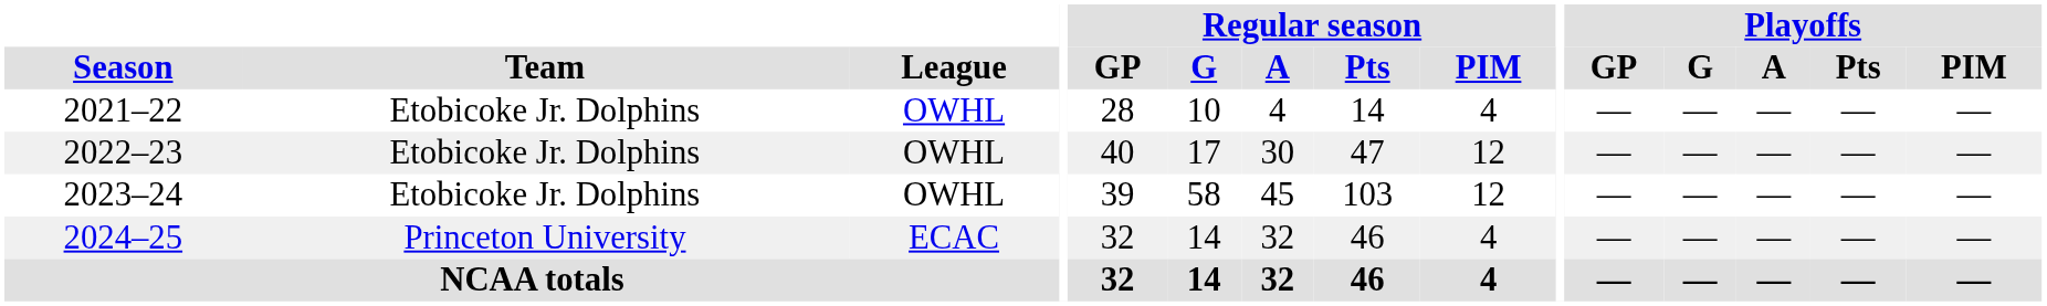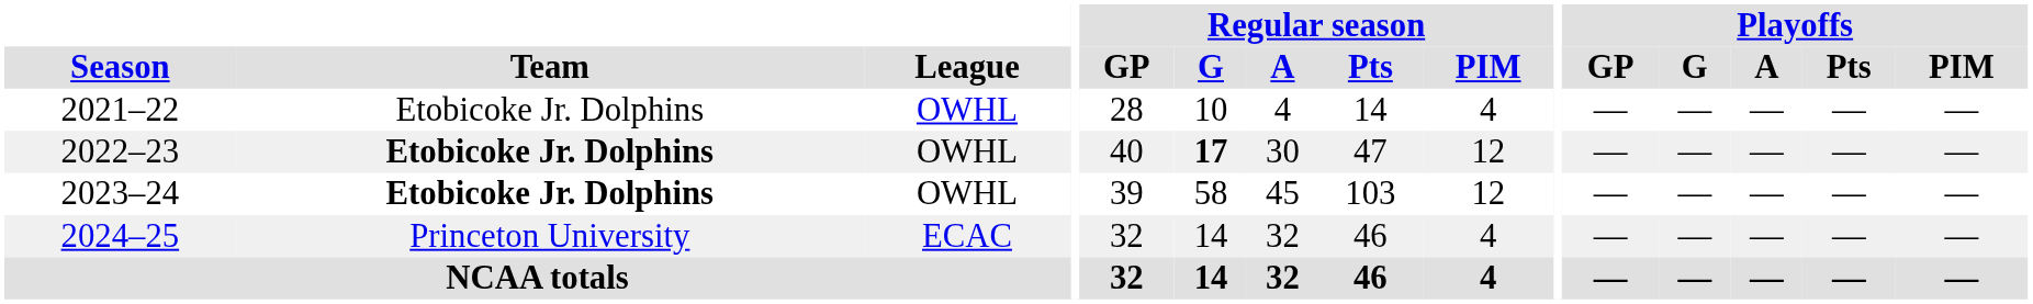2022–23 | Team: normal -> bold
2022–23 | Regular season / G: normal -> bold
2023–24 | Team: normal -> bold
